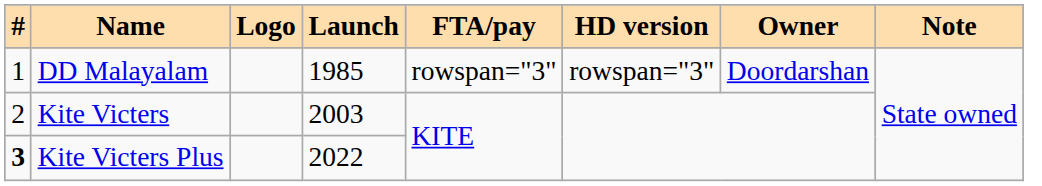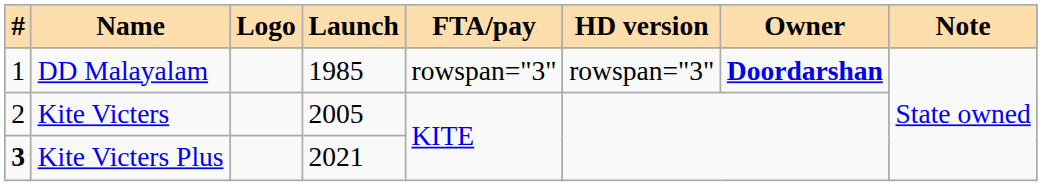DD Malayalam | Owner: normal -> bold
Kite Victers | Launch: 2003 -> 2005
Kite Victers Plus | Launch: 2022 -> 2021
